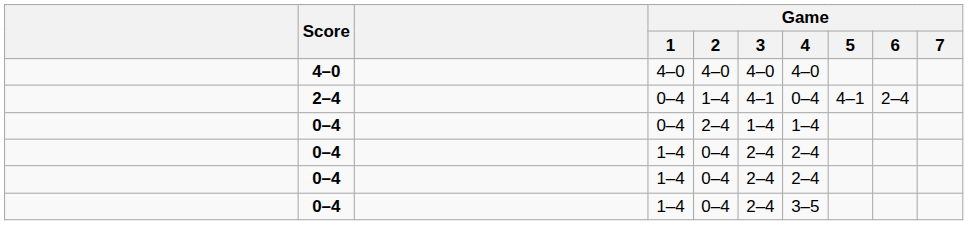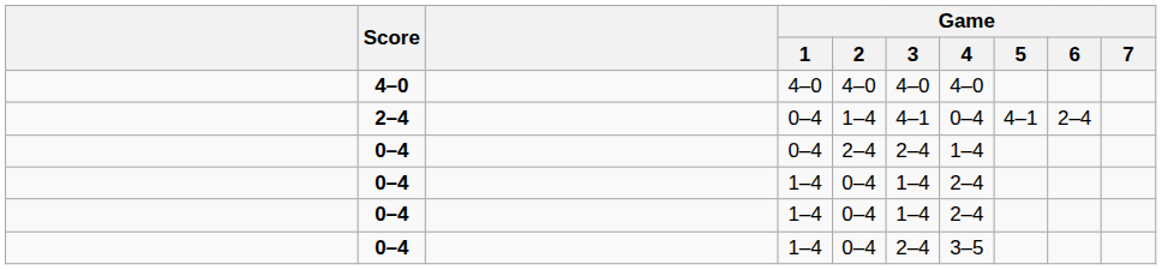row 5 | Game / 3: 1–4 -> 2–4
row 6 | Game / 3: 2–4 -> 1–4
row 7 | Game / 3: 2–4 -> 1–4
